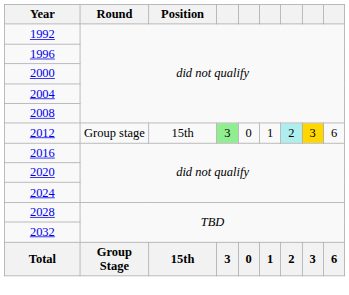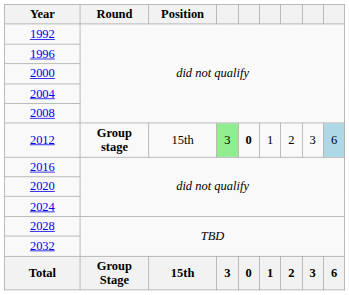2012 | Round: normal -> bold
2012 | column 5: normal -> bold
2012 | column 7: paleturquoise background -> no background
2012 | column 8: gold background -> no background
2012 | column 9: no background -> lightblue background
